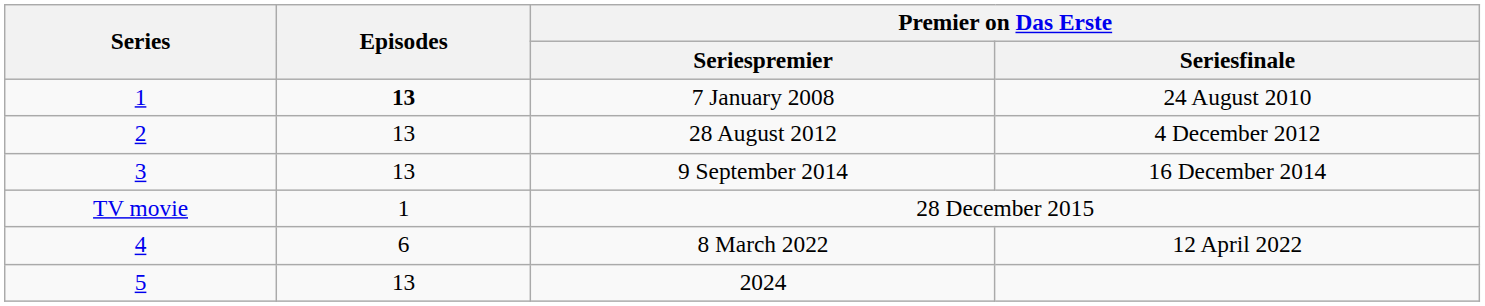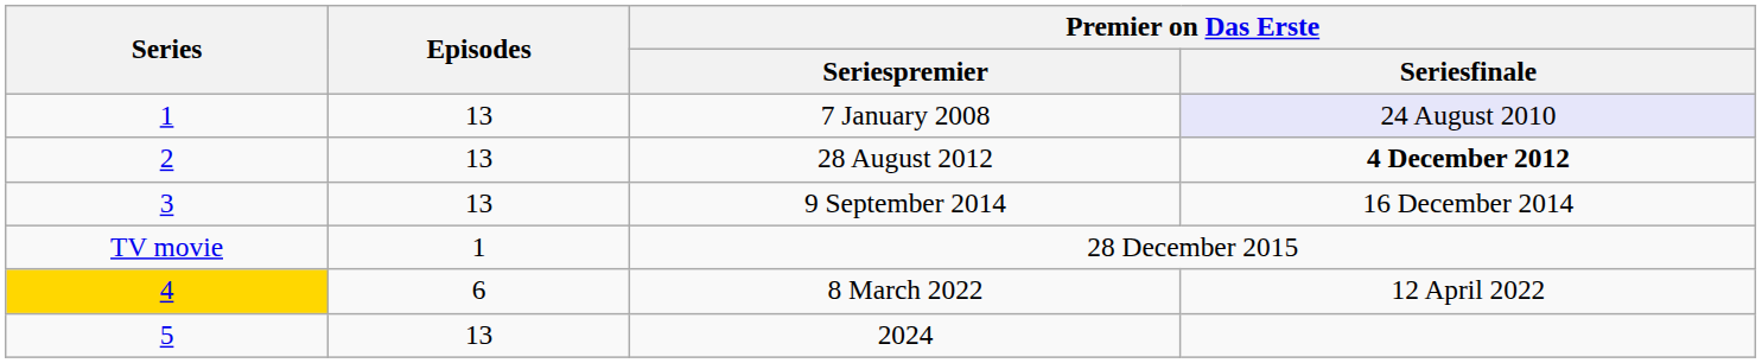7 January 2008 | Episodes: bold -> normal
7 January 2008 | Premier on Das Erste / Seriesfinale: no background -> lavender background
28 August 2012 | Premier on Das Erste / Seriesfinale: normal -> bold
8 March 2022 | Series: no background -> gold background
